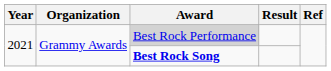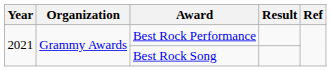Best Rock Performance | Award: lightgrey background -> no background
Best Rock Song | Award: bold -> normal
